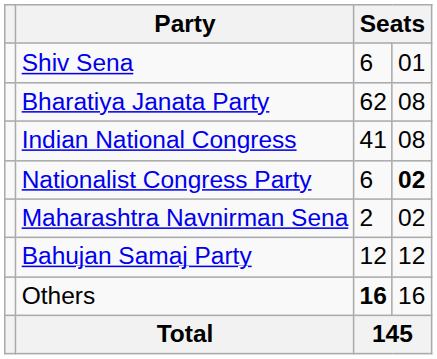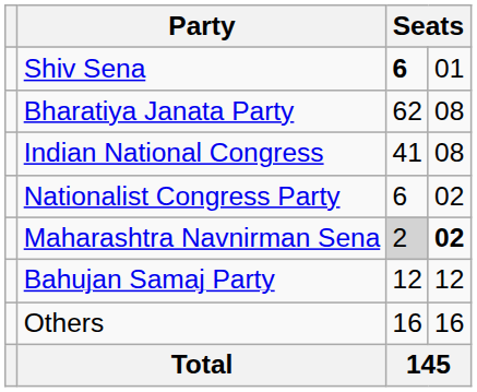Shiv Sena | column 3: normal -> bold
Nationalist Congress Party | column 4: bold -> normal
Maharashtra Navnirman Sena | column 3: no background -> lightgrey background
Maharashtra Navnirman Sena | column 4: normal -> bold
Others | column 3: bold -> normal
